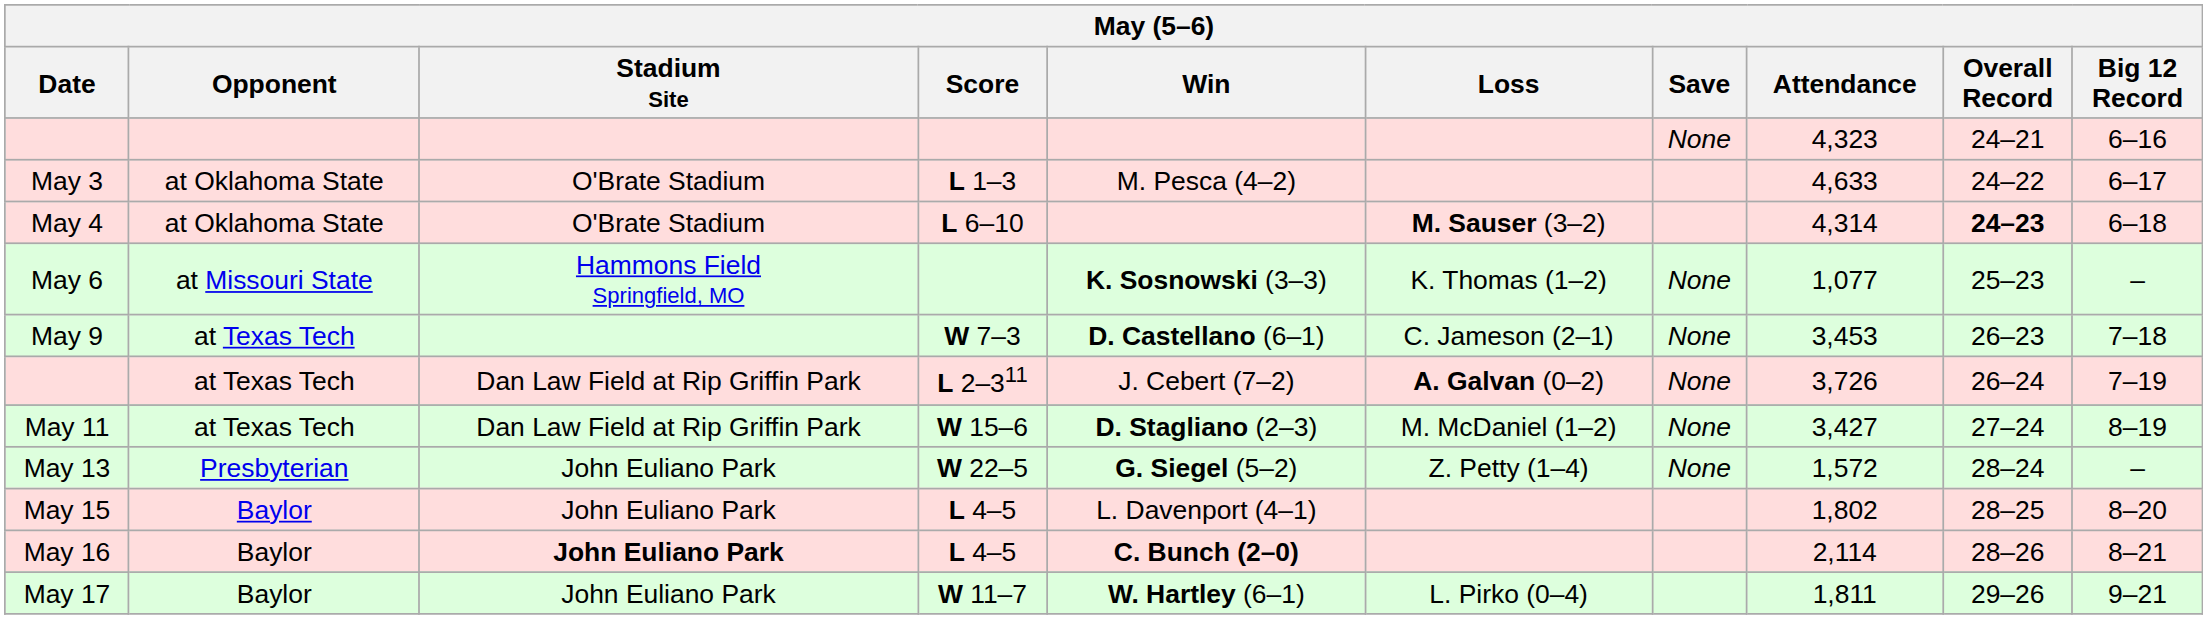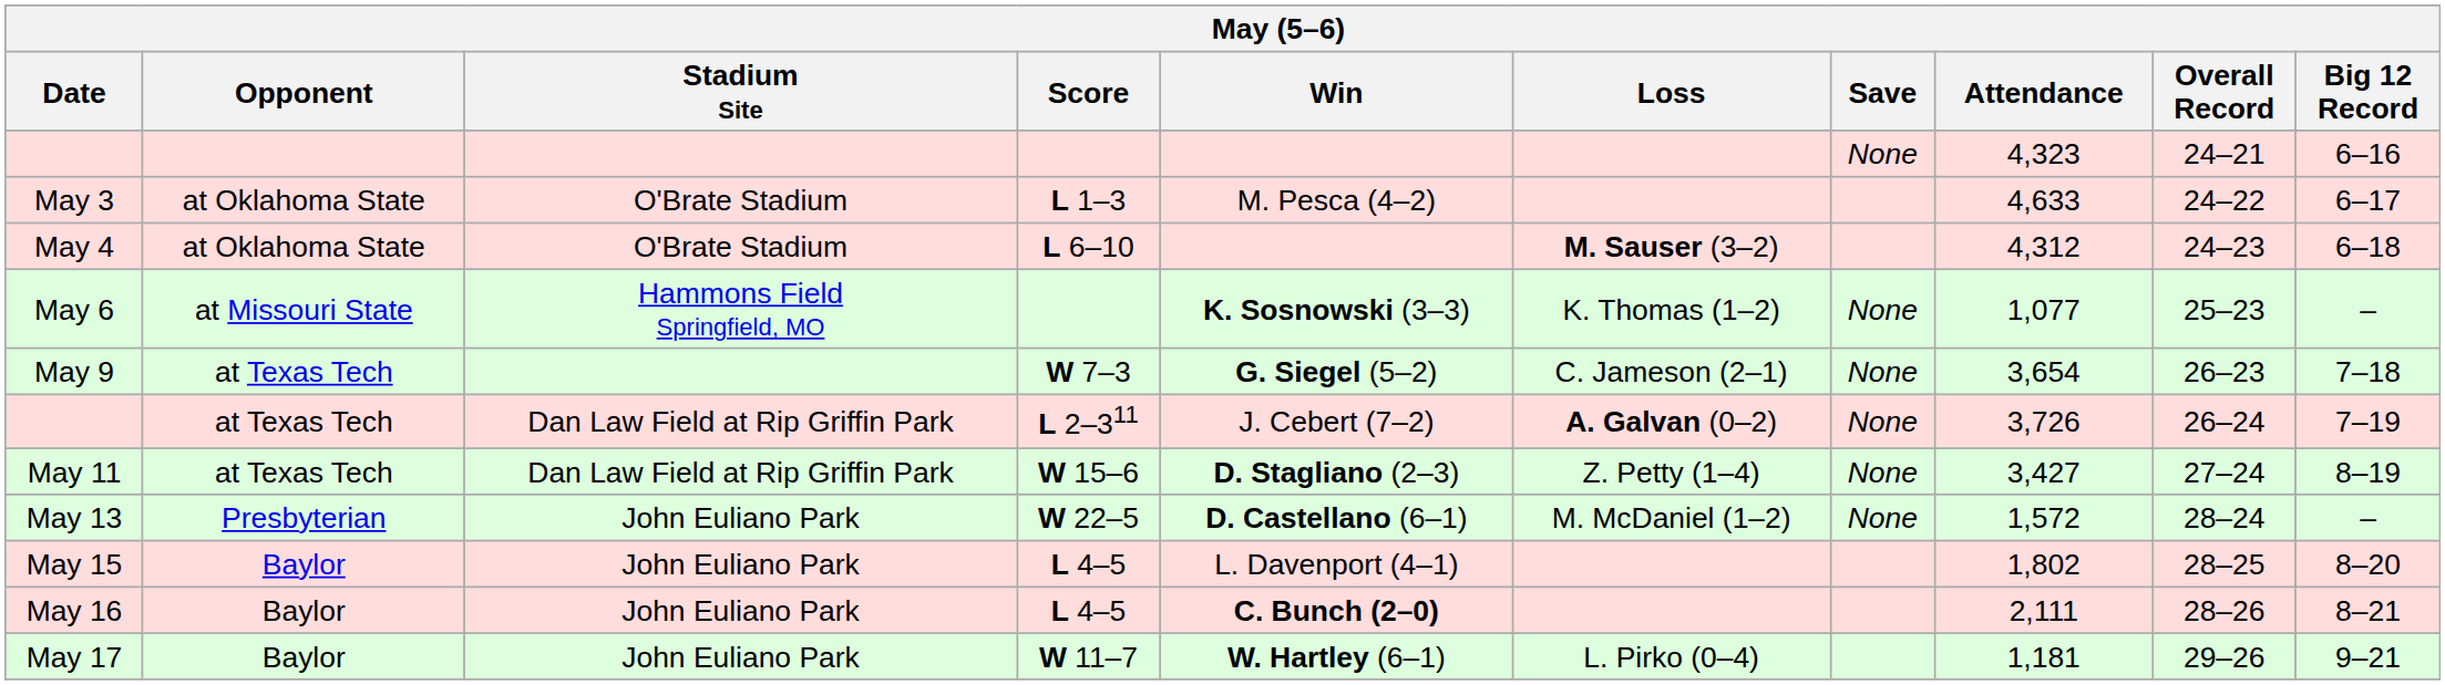May 4 | Attendance: 4,314 -> 4,312
May 4 | Overall Record: bold -> normal
May 9 | Win: D. Castellano (6–1) -> G. Siegel (5–2)
May 9 | Attendance: 3,453 -> 3,654
May 11 | Loss: M. McDaniel (1–2) -> Z. Petty (1–4)
May 13 | Win: G. Siegel (5–2) -> D. Castellano (6–1)
May 13 | Loss: Z. Petty (1–4) -> M. McDaniel (1–2)
May 16 | Stadium Site: bold -> normal
May 16 | Attendance: 2,114 -> 2,111
May 17 | Attendance: 1,811 -> 1,181
